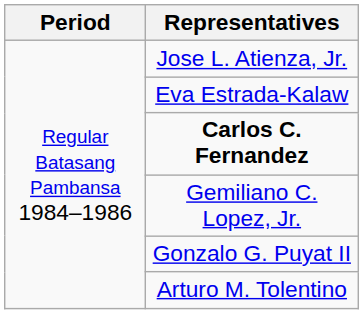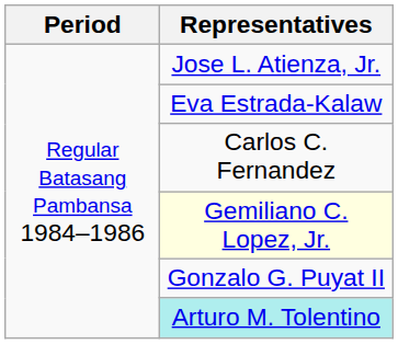Carlos C. Fernandez | Representatives: bold -> normal
Gemiliano C. Lopez, Jr. | Representatives: no background -> lightyellow background
Arturo M. Tolentino | Representatives: no background -> paleturquoise background
